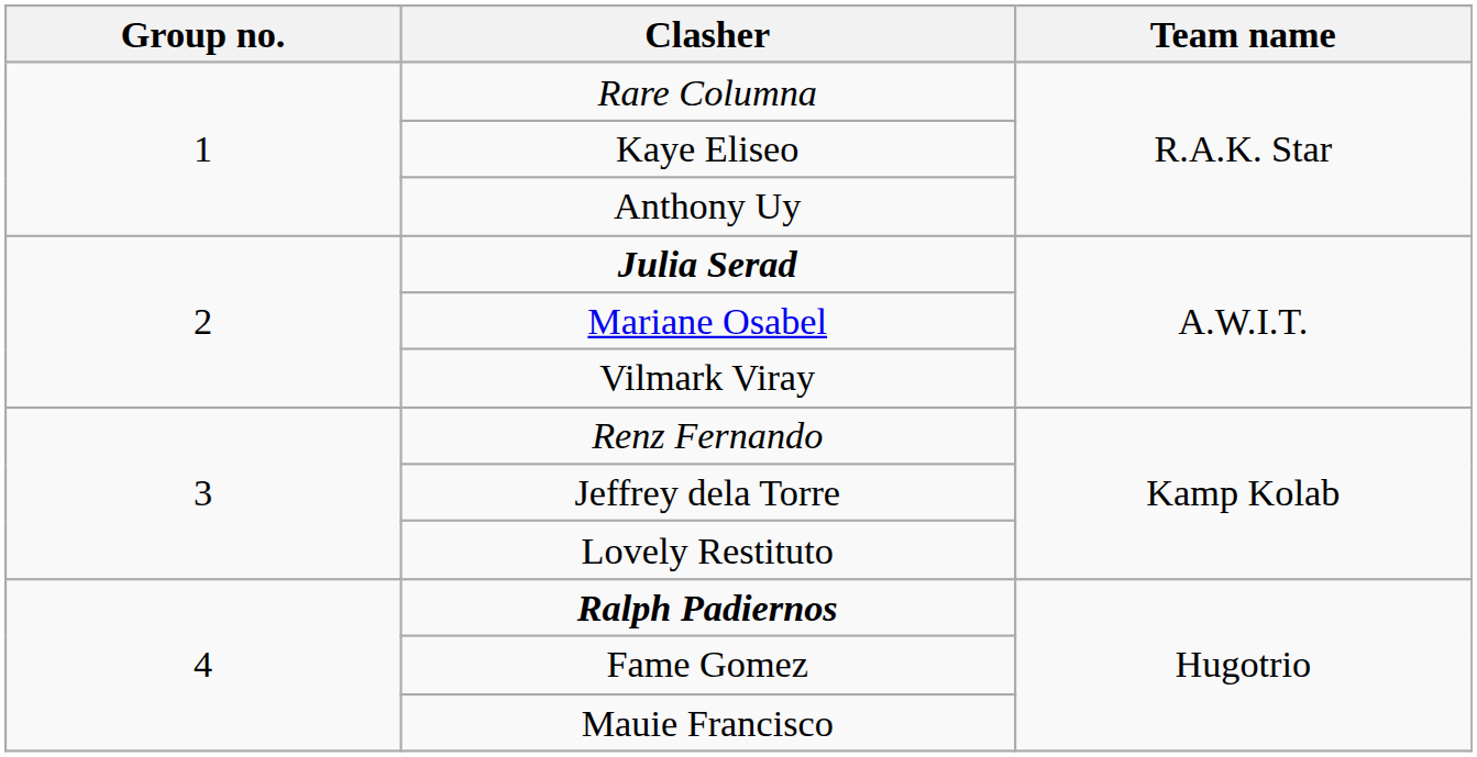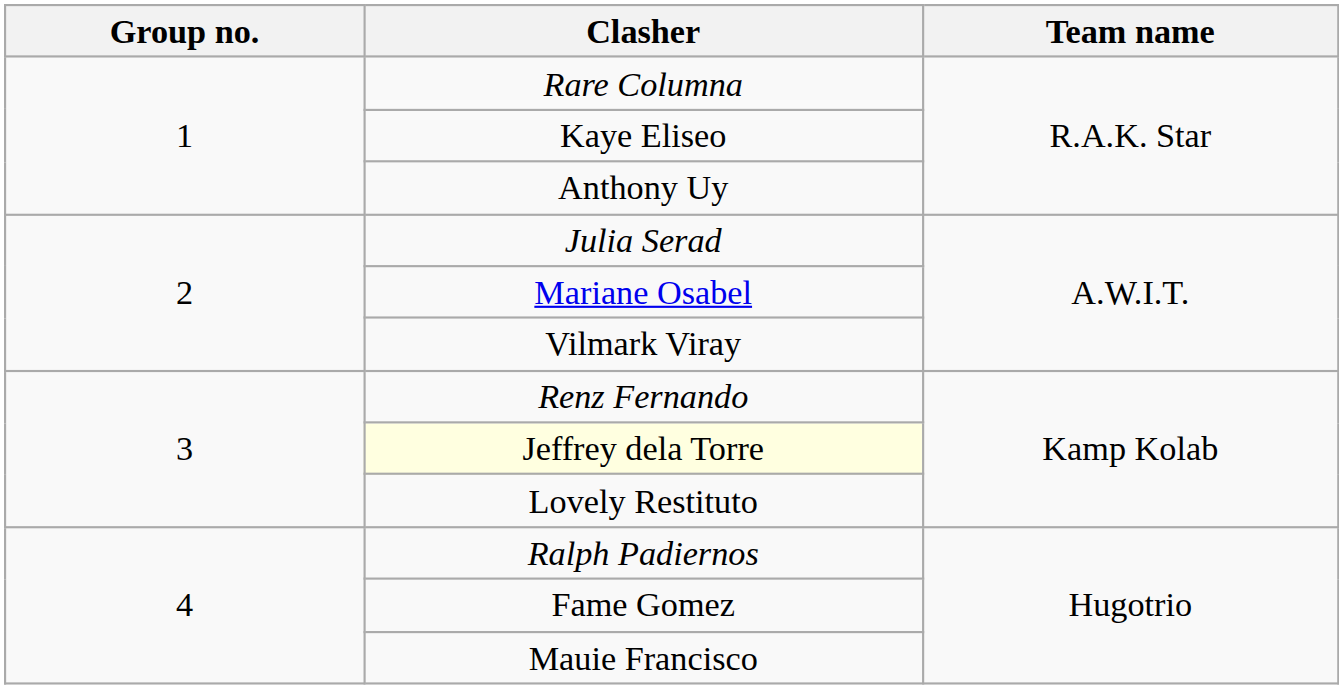Julia Serad | Clasher: bold -> normal
Jeffrey dela Torre | Clasher: no background -> lightyellow background
Ralph Padiernos | Clasher: bold -> normal
